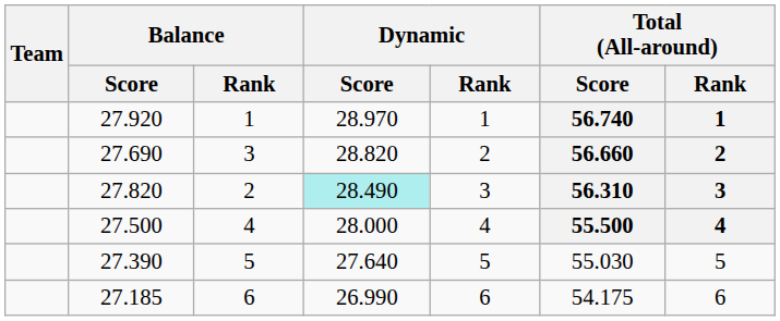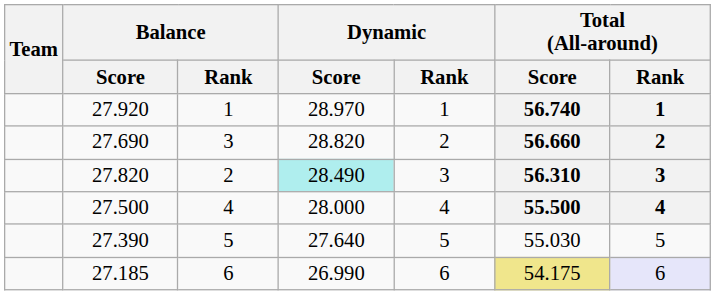27.185 | Total (All-around) / Score: no background -> khaki background
27.185 | Total (All-around) / Rank: no background -> lavender background
